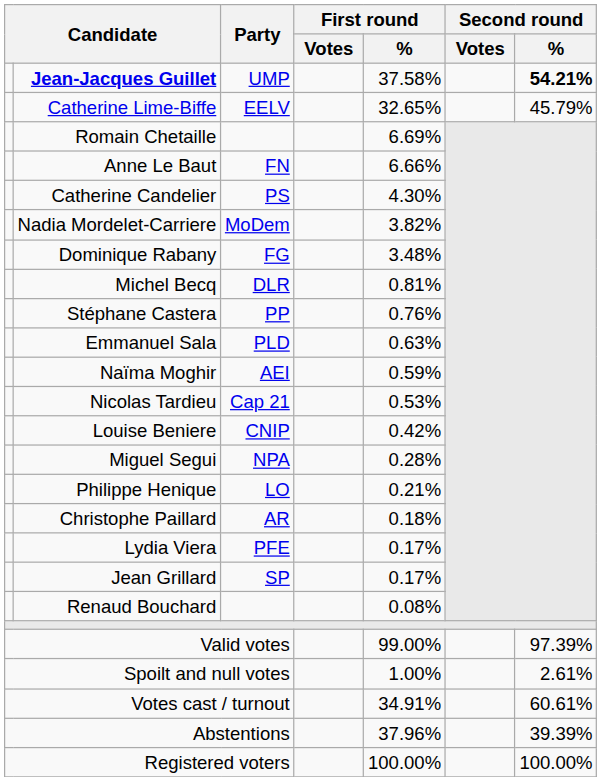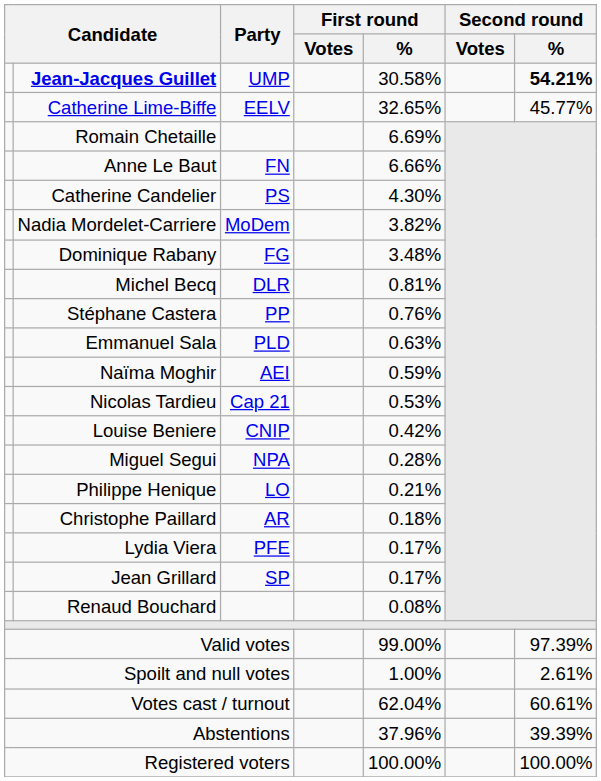Jean-Jacques Guillet | First round / %: 37.58% -> 30.58%
Catherine Lime-Biffe | Second round / %: 45.79% -> 45.77%
Votes cast / turnout | First round / %: 34.91% -> 62.04%
